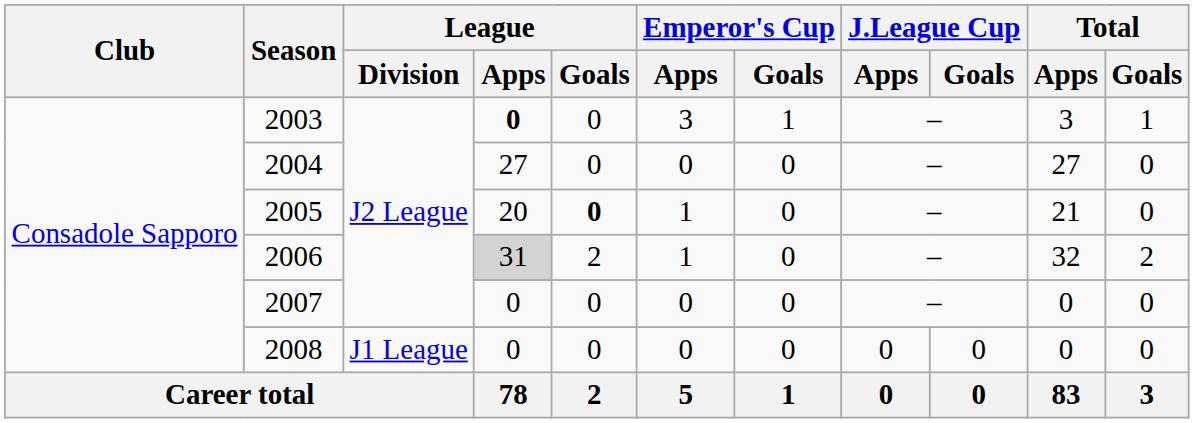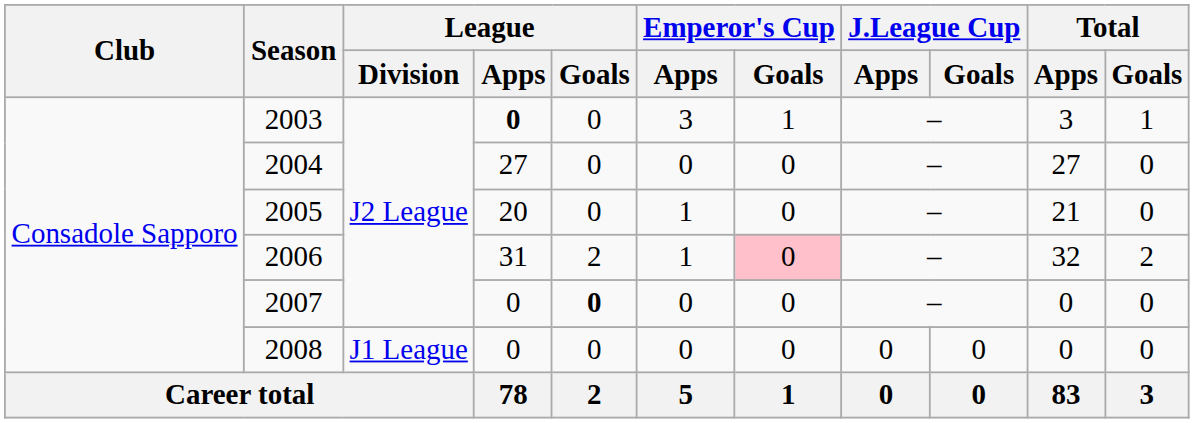2005 | League / Goals: bold -> normal
2006 | League / Apps: lightgrey background -> no background
2006 | Emperor's Cup / Goals: no background -> pink background
2007 | League / Goals: normal -> bold
